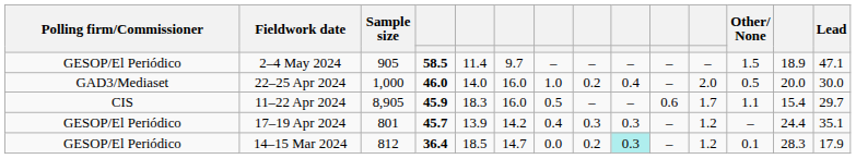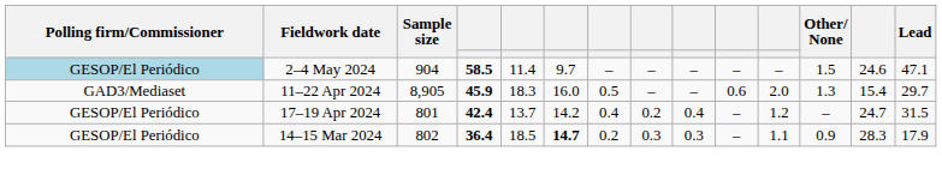2–4 May 2024 | Polling firm/Commissioner: no background -> lightblue background
2–4 May 2024 | Sample size: 905 -> 904
2–4 May 2024 | column 13: 18.9 -> 24.6
- row: GAD3/Mediaset | 22–25 Apr 2024 | 1,000 | 46.0 | 14.0 | 16.0 | 1.0 | 0.2 | 0.4 | – | 2.0 | 0.5 | 20.0 | 30.0
11–22 Apr 2024 | Polling firm/Commissioner: CIS -> GAD3/Mediaset
11–22 Apr 2024 | column 11: 1.7 -> 2.0
11–22 Apr 2024 | Other/ None: 1.1 -> 1.3
17–19 Apr 2024 | column 4: 45.7 -> 42.4
17–19 Apr 2024 | column 5: 13.9 -> 13.7
17–19 Apr 2024 | column 8: 0.3 -> 0.2
17–19 Apr 2024 | column 9: 0.3 -> 0.4
17–19 Apr 2024 | column 13: 24.4 -> 24.7
17–19 Apr 2024 | Lead: 35.1 -> 31.5
14–15 Mar 2024 | Sample size: 812 -> 802
14–15 Mar 2024 | column 6: normal -> bold
14–15 Mar 2024 | column 7: 0.0 -> 0.2
14–15 Mar 2024 | column 8: 0.2 -> 0.3
14–15 Mar 2024 | column 9: paleturquoise background -> no background
14–15 Mar 2024 | column 11: 1.2 -> 1.1
14–15 Mar 2024 | Other/ None: 0.1 -> 0.9
